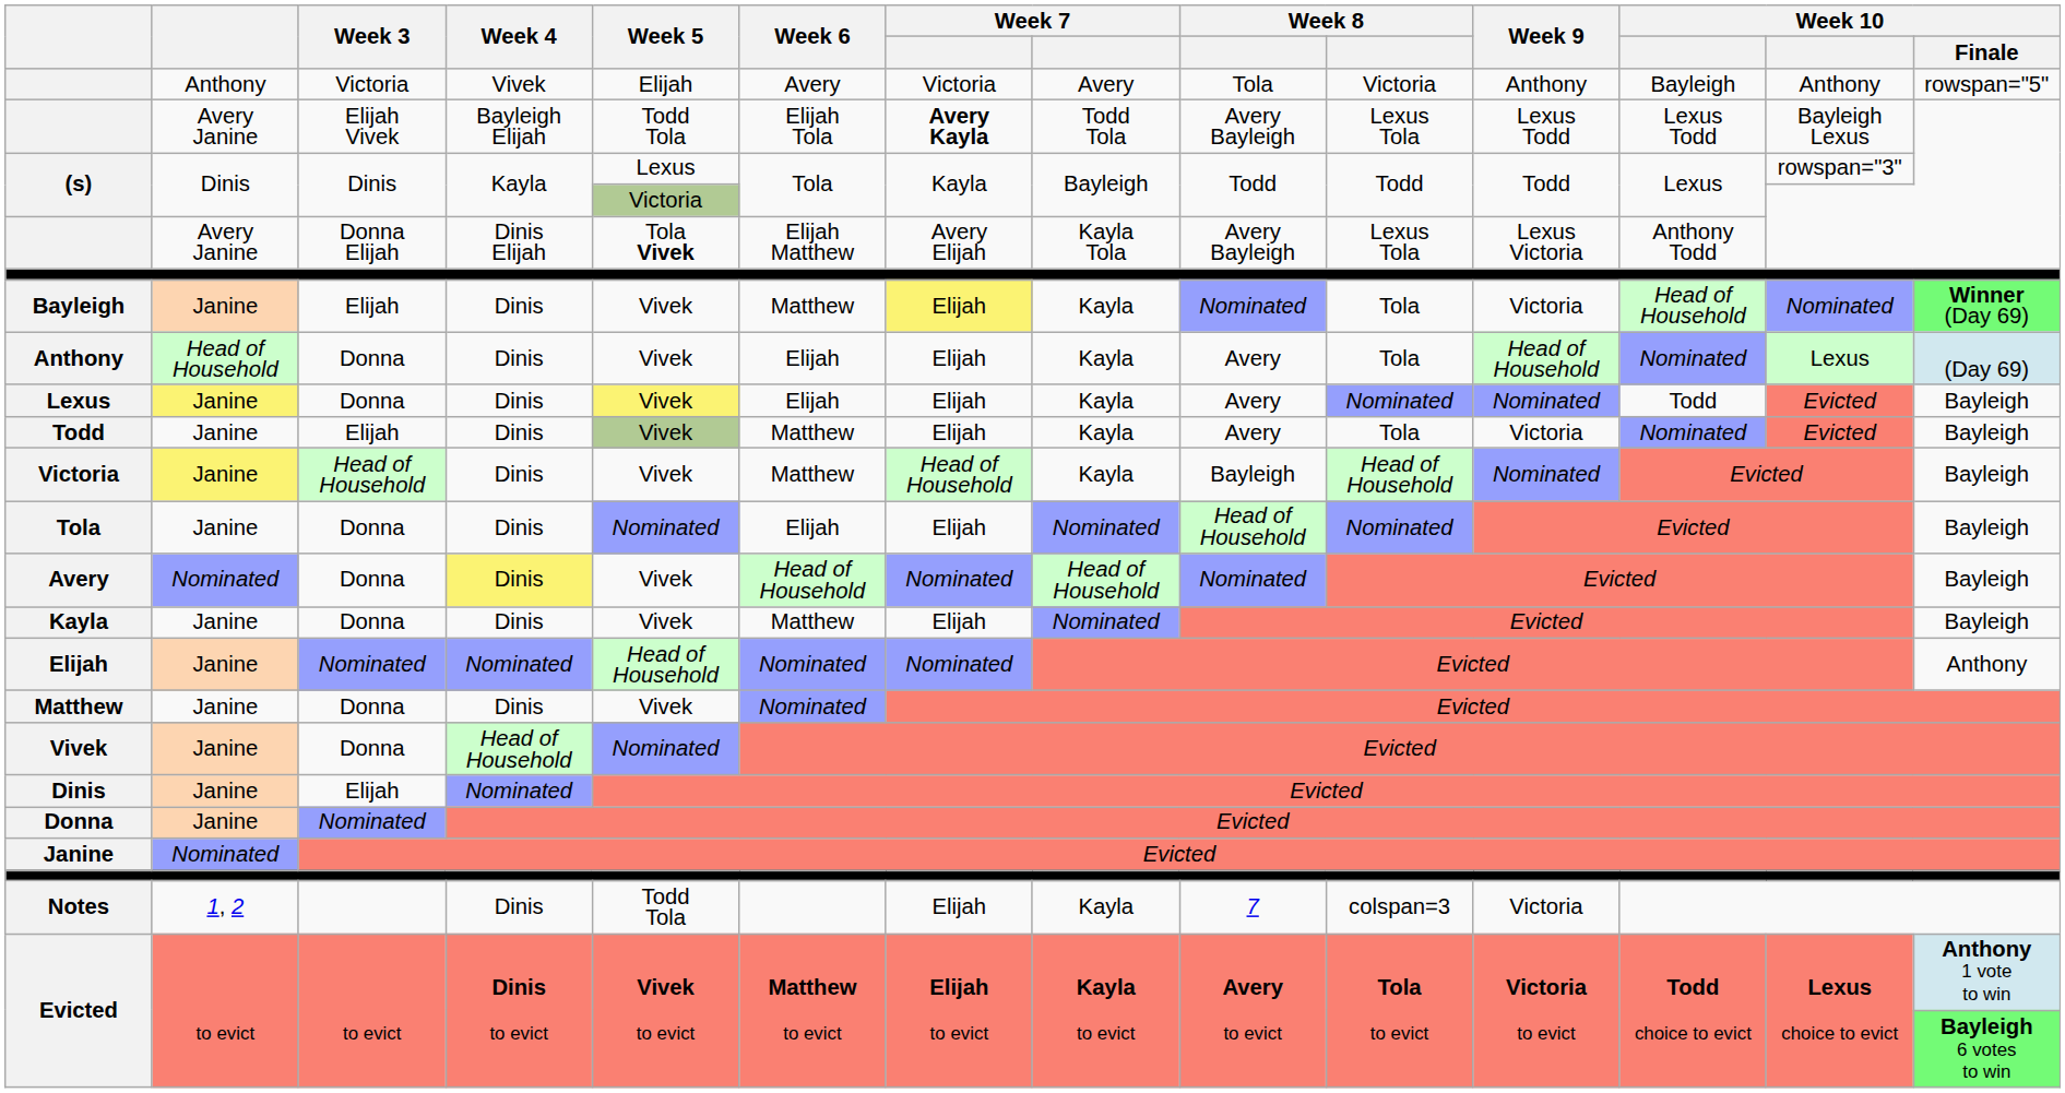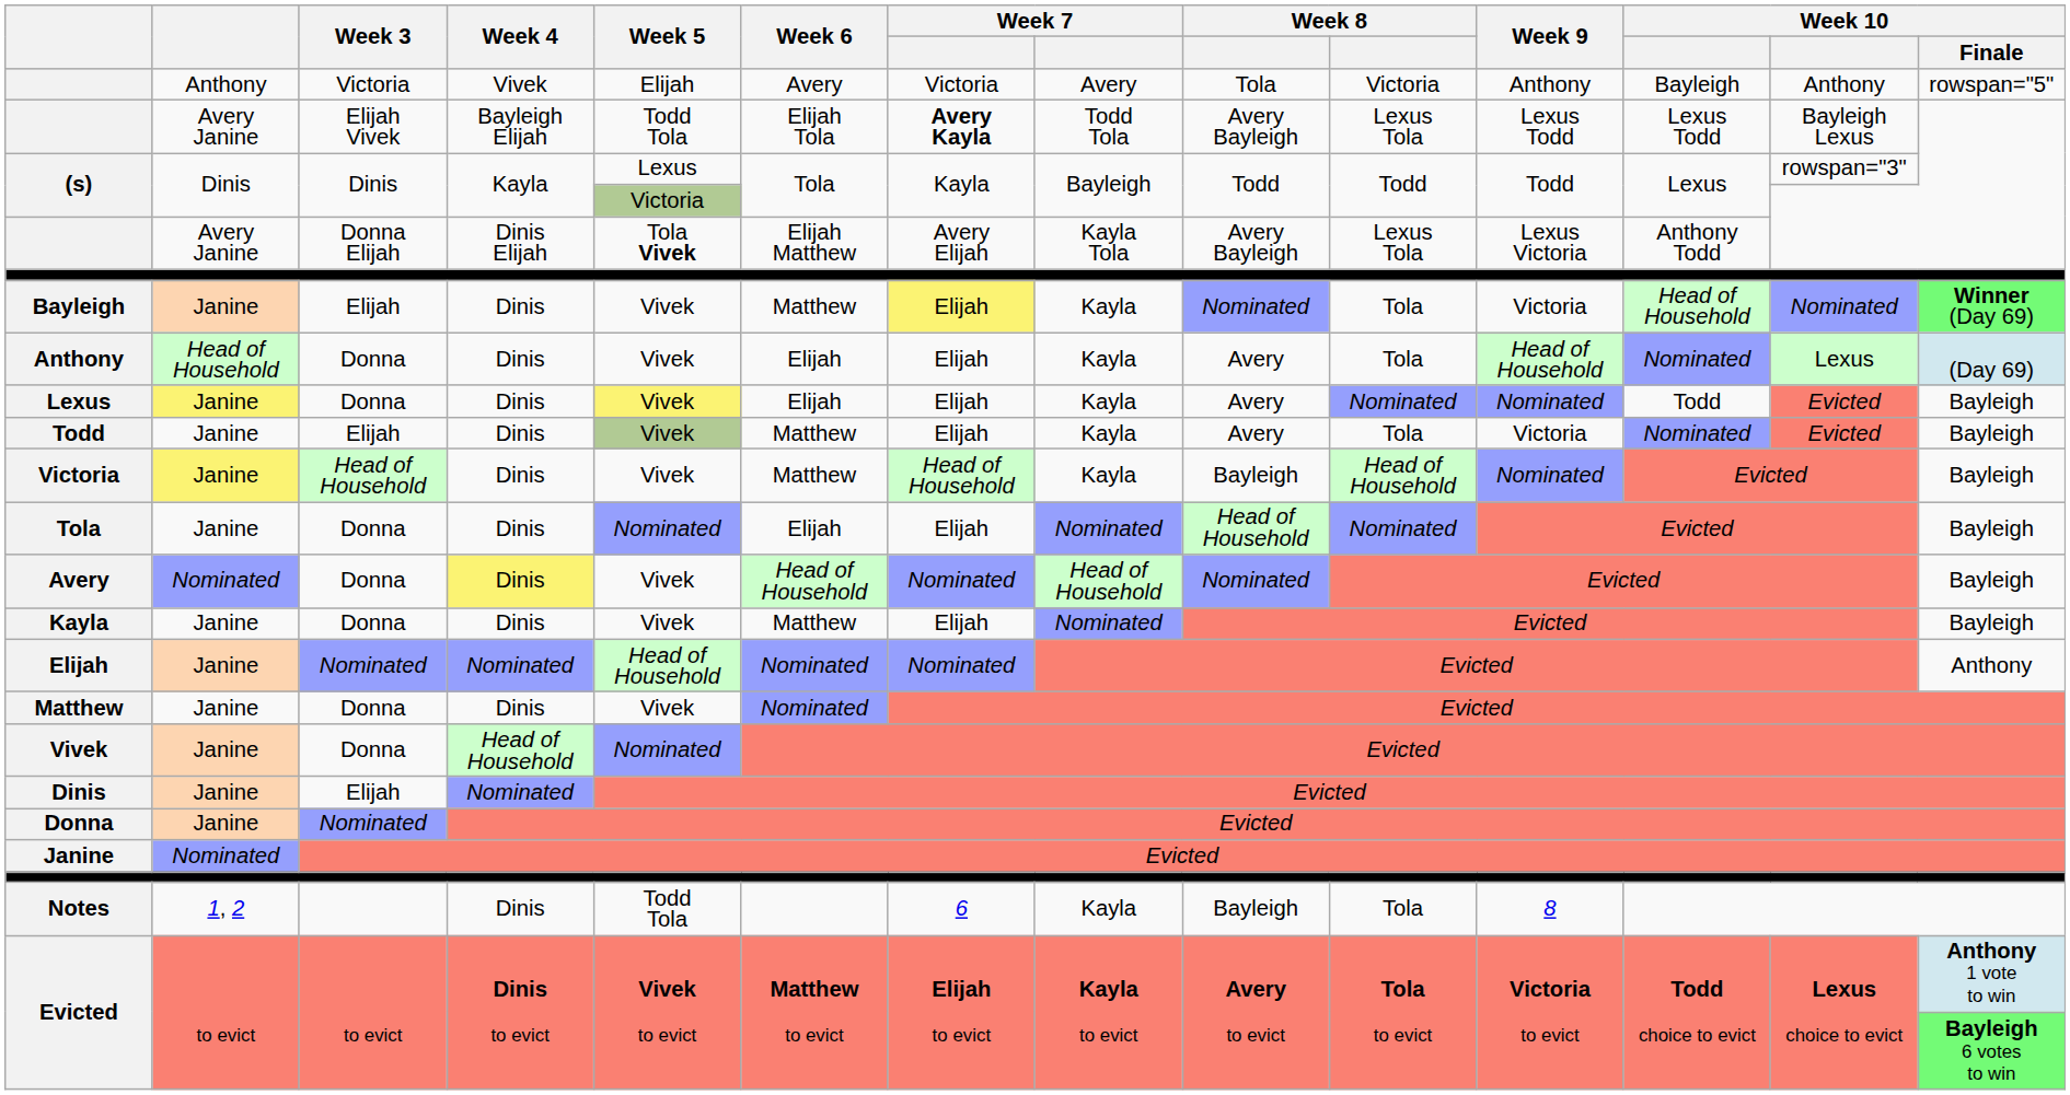Notes | column 7: Elijah -> 6
Notes | column 9: 7 -> Bayleigh
Notes | column 10: colspan=3 -> Tola
Notes | Week 9: Victoria -> 8
